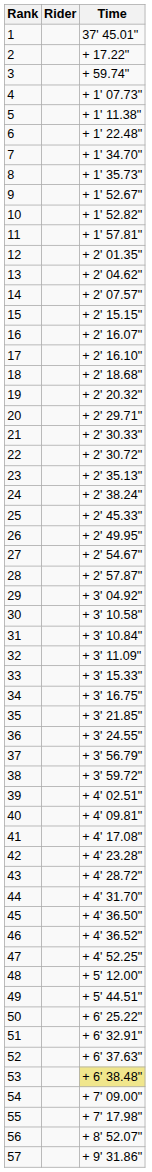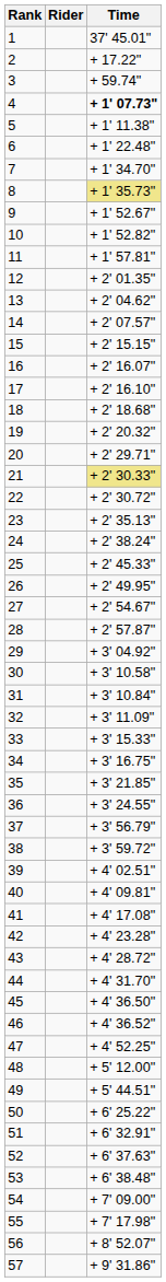4 | Time: normal -> bold
8 | Time: no background -> khaki background
21 | Time: no background -> khaki background
53 | Time: khaki background -> no background
